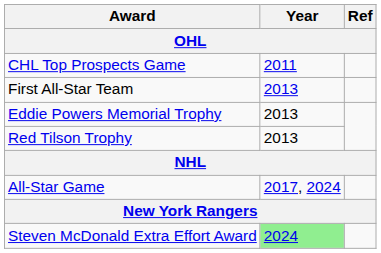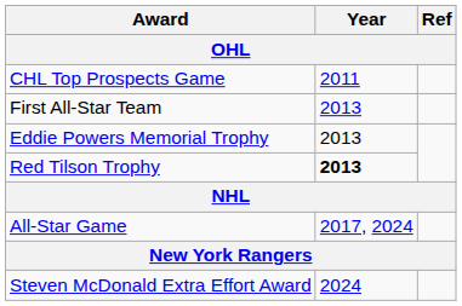Red Tilson Trophy | Year: normal -> bold
Steven McDonald Extra Effort Award | Year: lightgreen background -> no background
